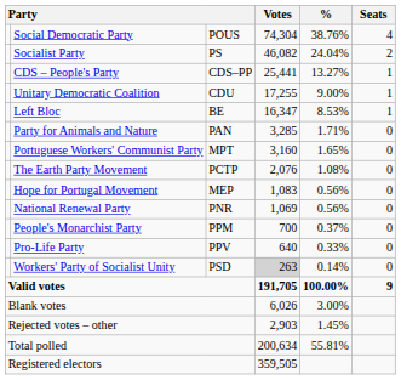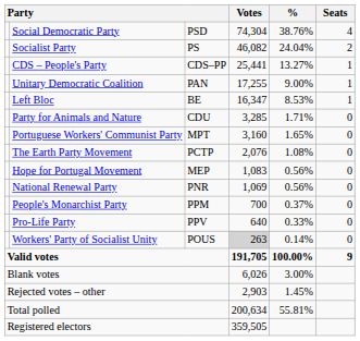Social Democratic Party | column 3: POUS -> PSD
Unitary Democratic Coalition | column 3: CDU -> PAN
Party for Animals and Nature | column 3: PAN -> CDU
Workers' Party of Socialist Unity | column 3: PSD -> POUS
